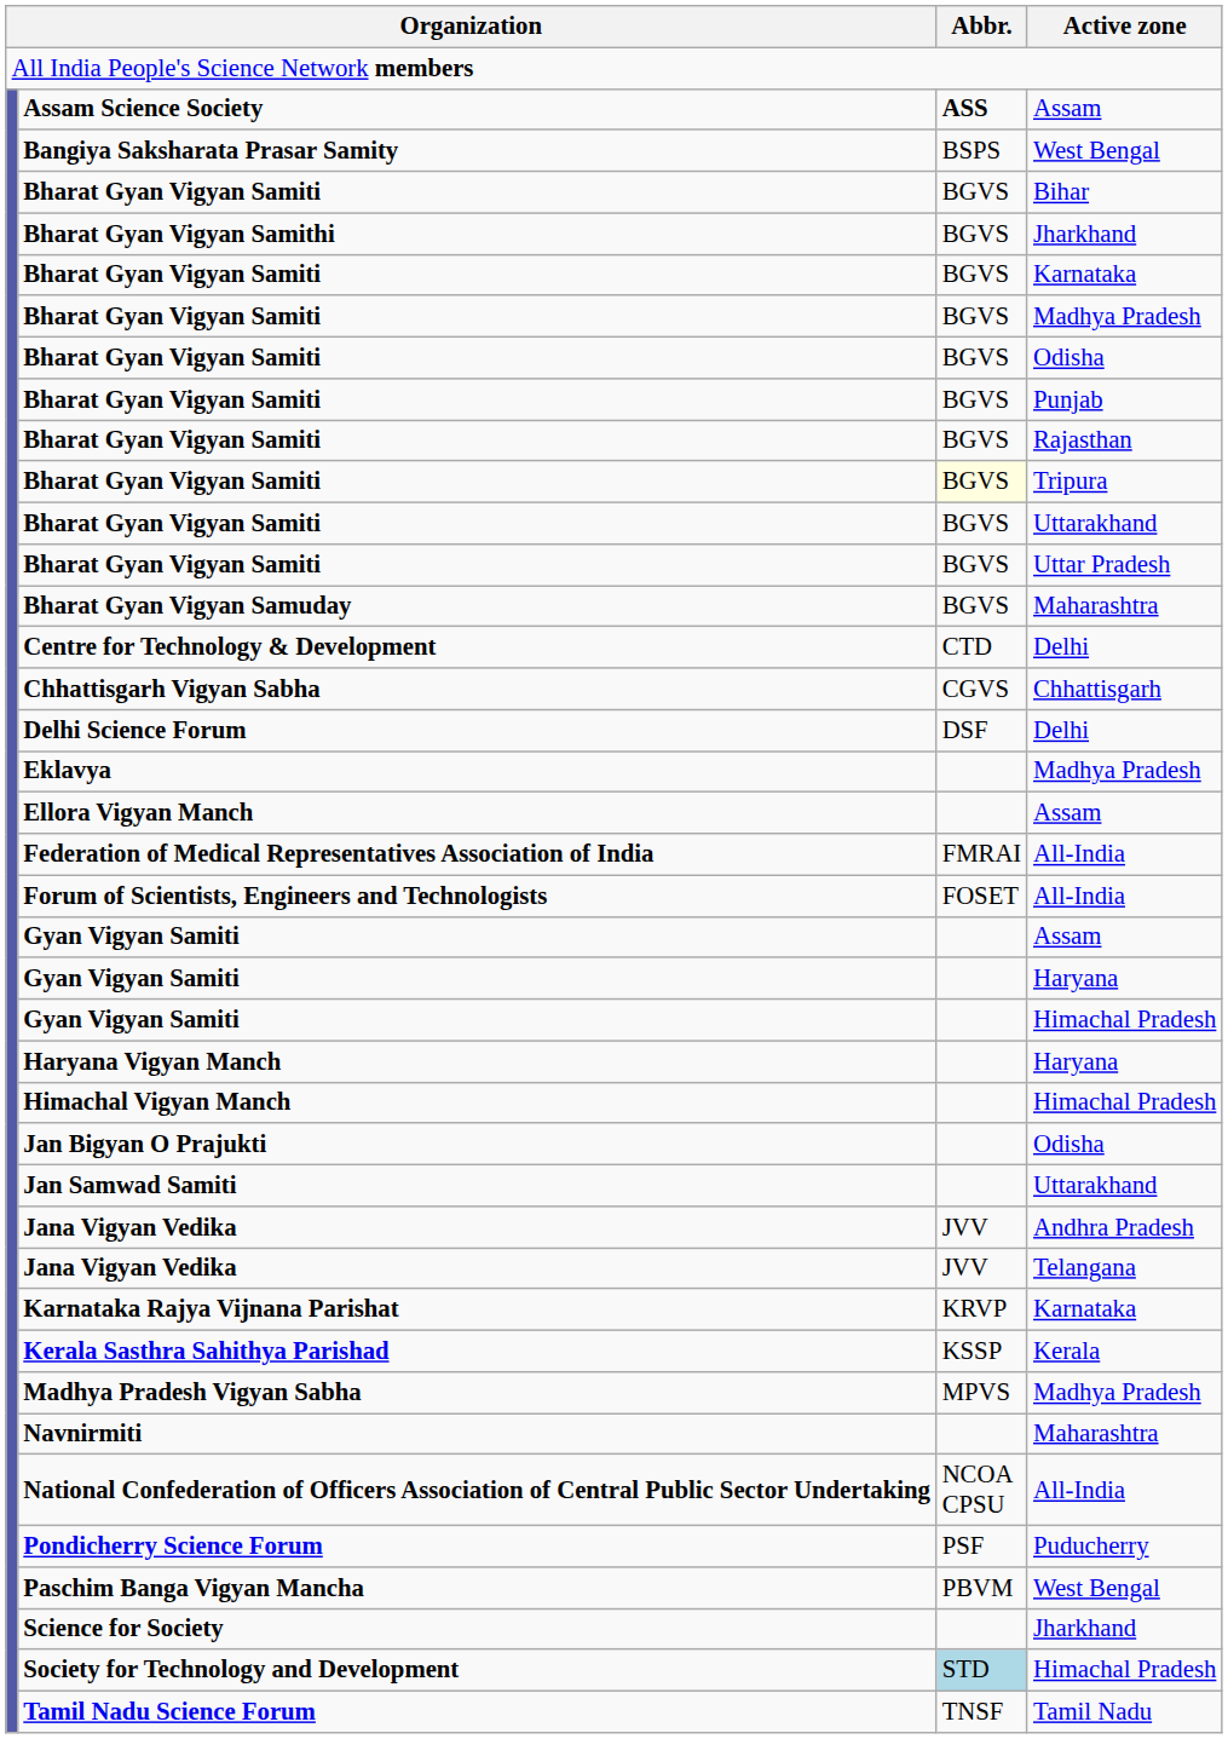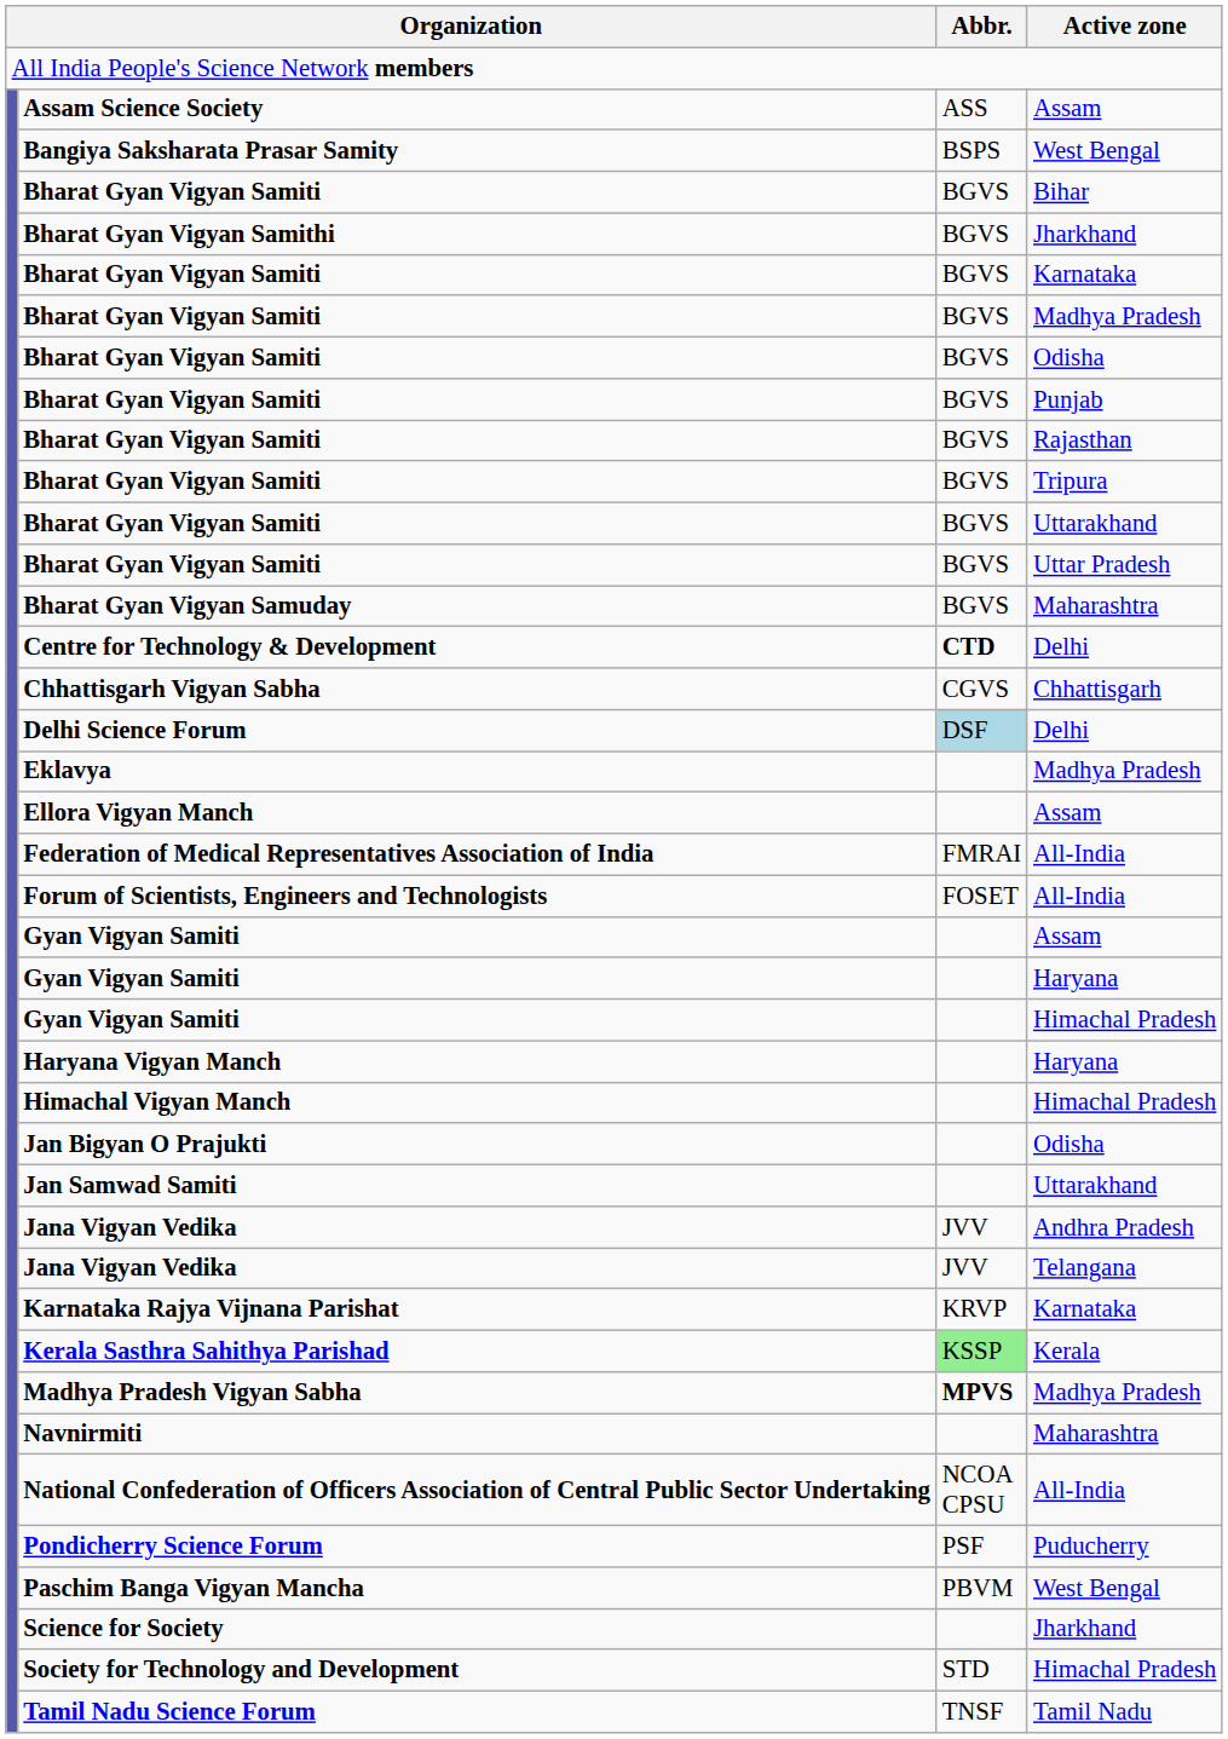Assam Science Society | Abbr.: bold -> normal
Bharat Gyan Vigyan Samiti / Tripura | Abbr.: lightyellow background -> no background
Centre for Technology & Development | Abbr.: normal -> bold
Delhi Science Forum | Abbr.: no background -> lightblue background
Kerala Sasthra Sahithya Parishad | Abbr.: no background -> lightgreen background
Madhya Pradesh Vigyan Sabha | Abbr.: normal -> bold
Society for Technology and Development | Abbr.: lightblue background -> no background
